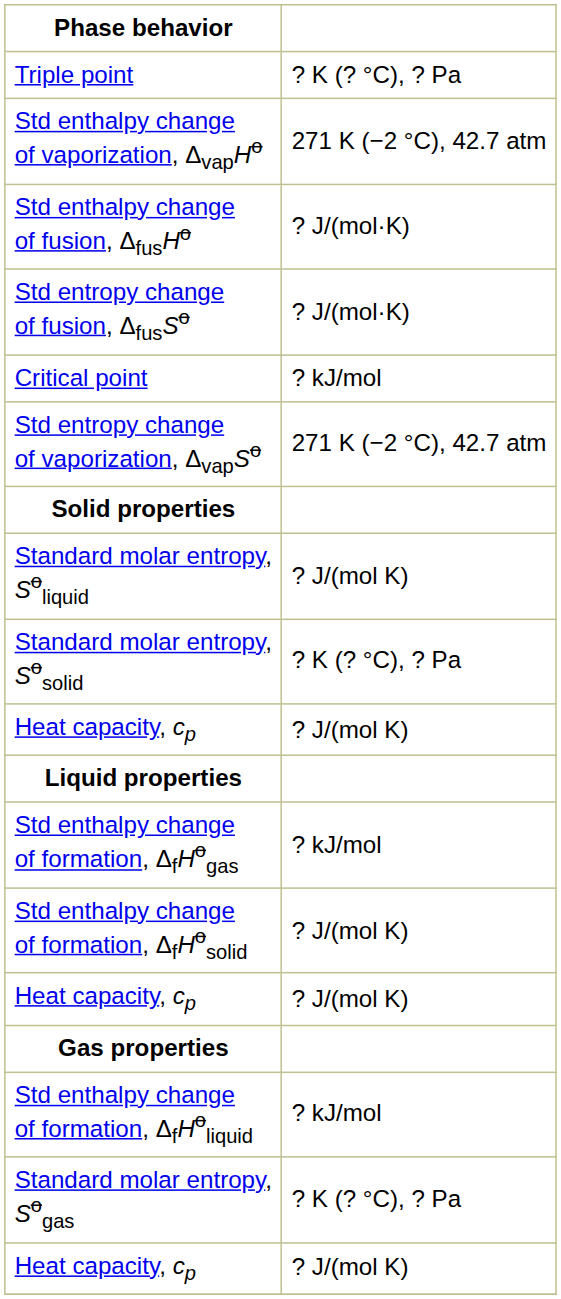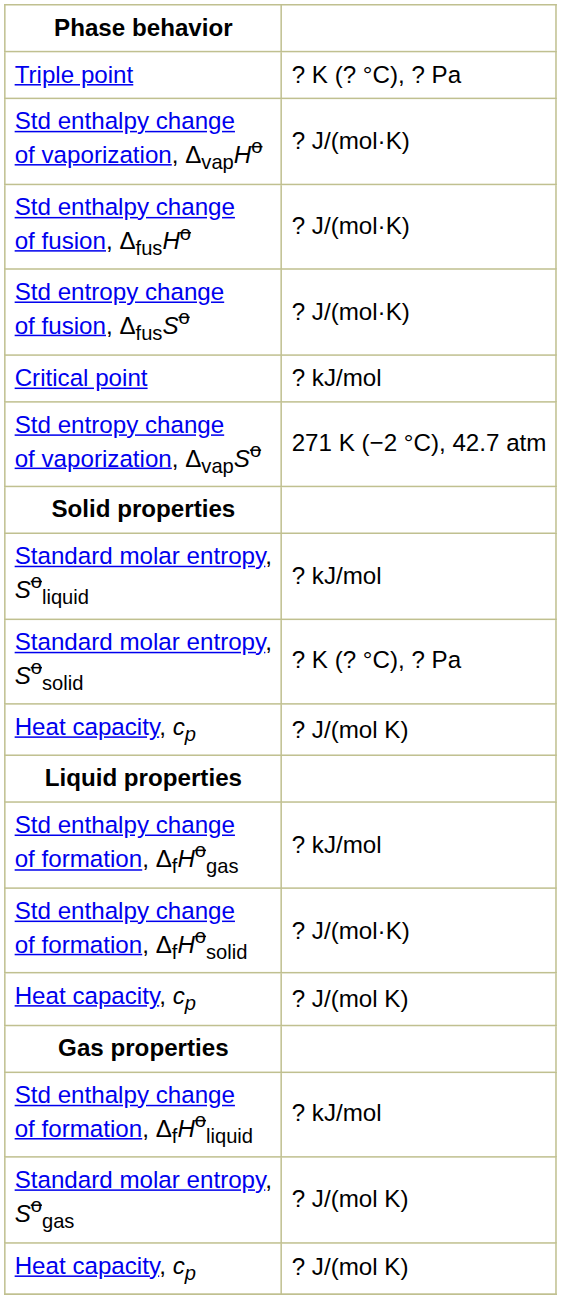row 3 | column 2: 271 K (−2 °C), 42.7 atm -> ? J/(mol·K)
row 9 | column 2: ? J/(mol K) -> ? kJ/mol
row 14 | column 2: ? J/(mol K) -> ? J/(mol·K)
row 18 | column 2: ? K (? °C), ? Pa -> ? J/(mol K)
